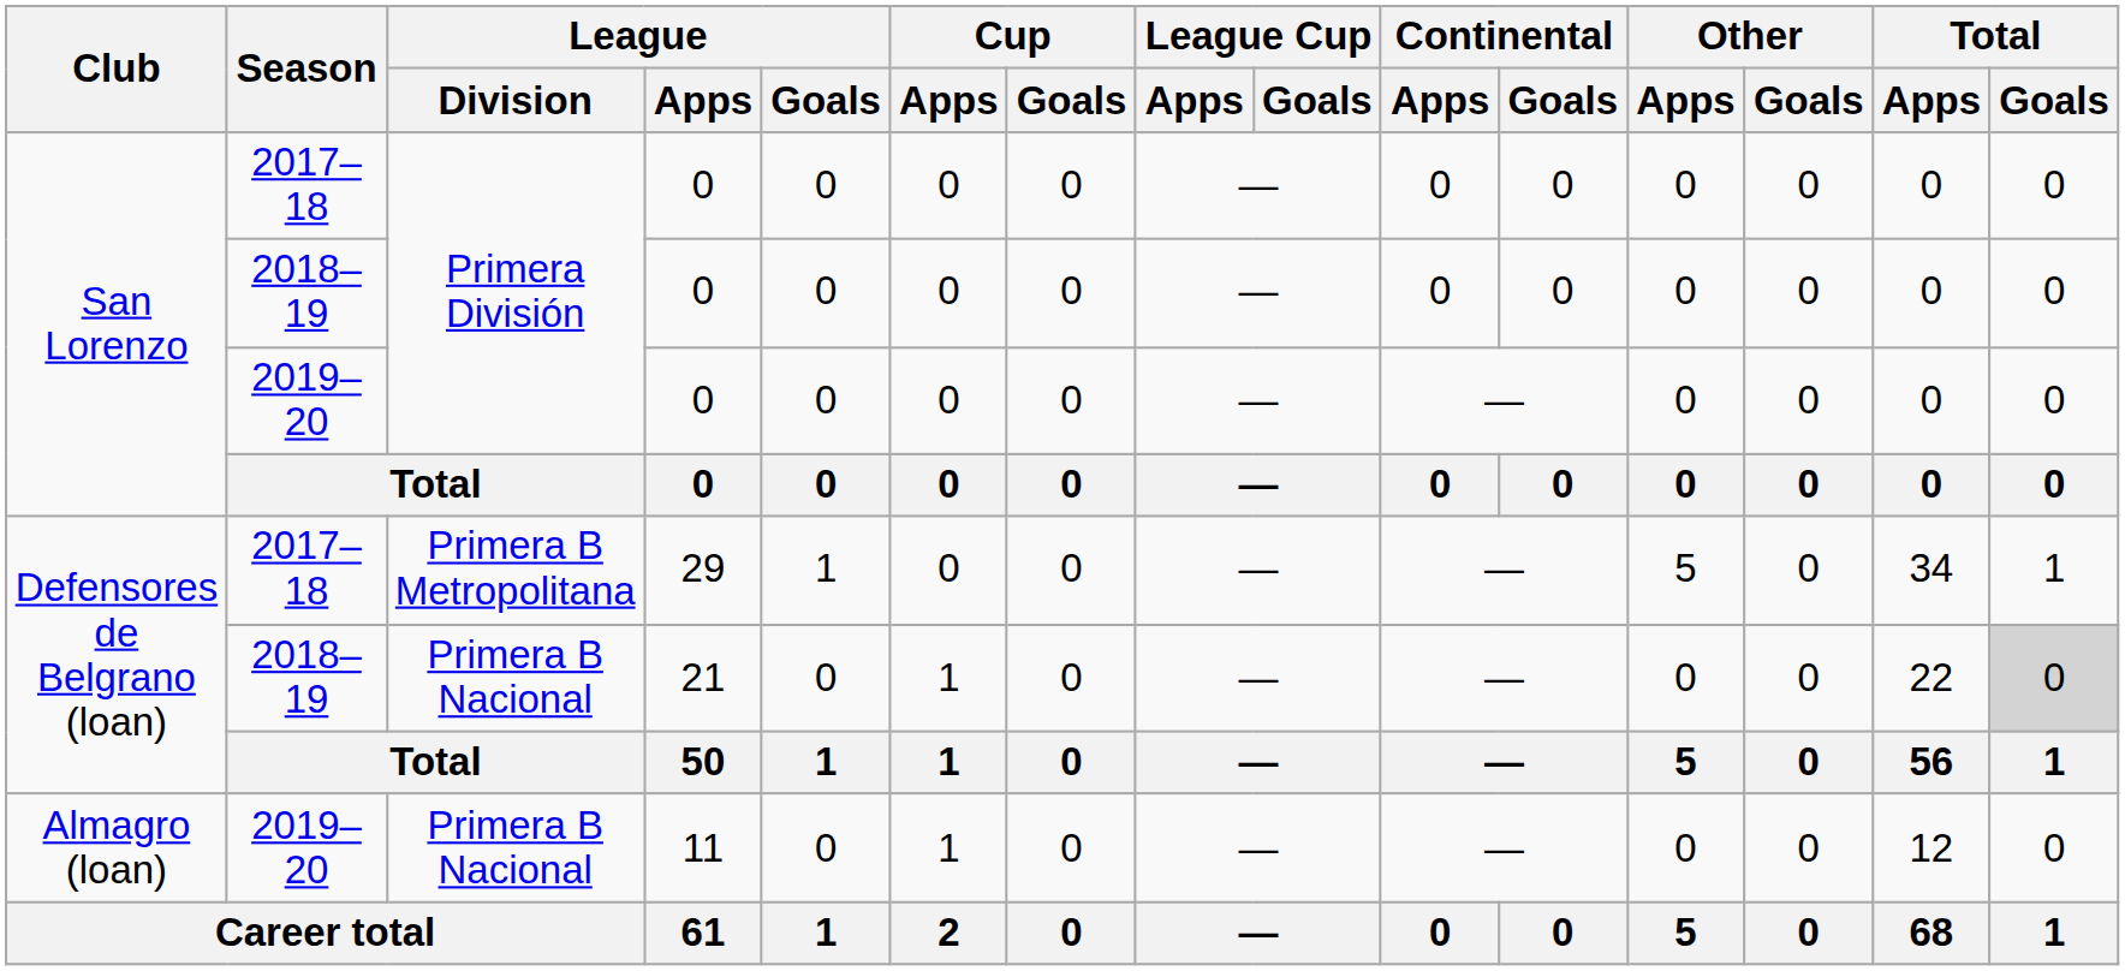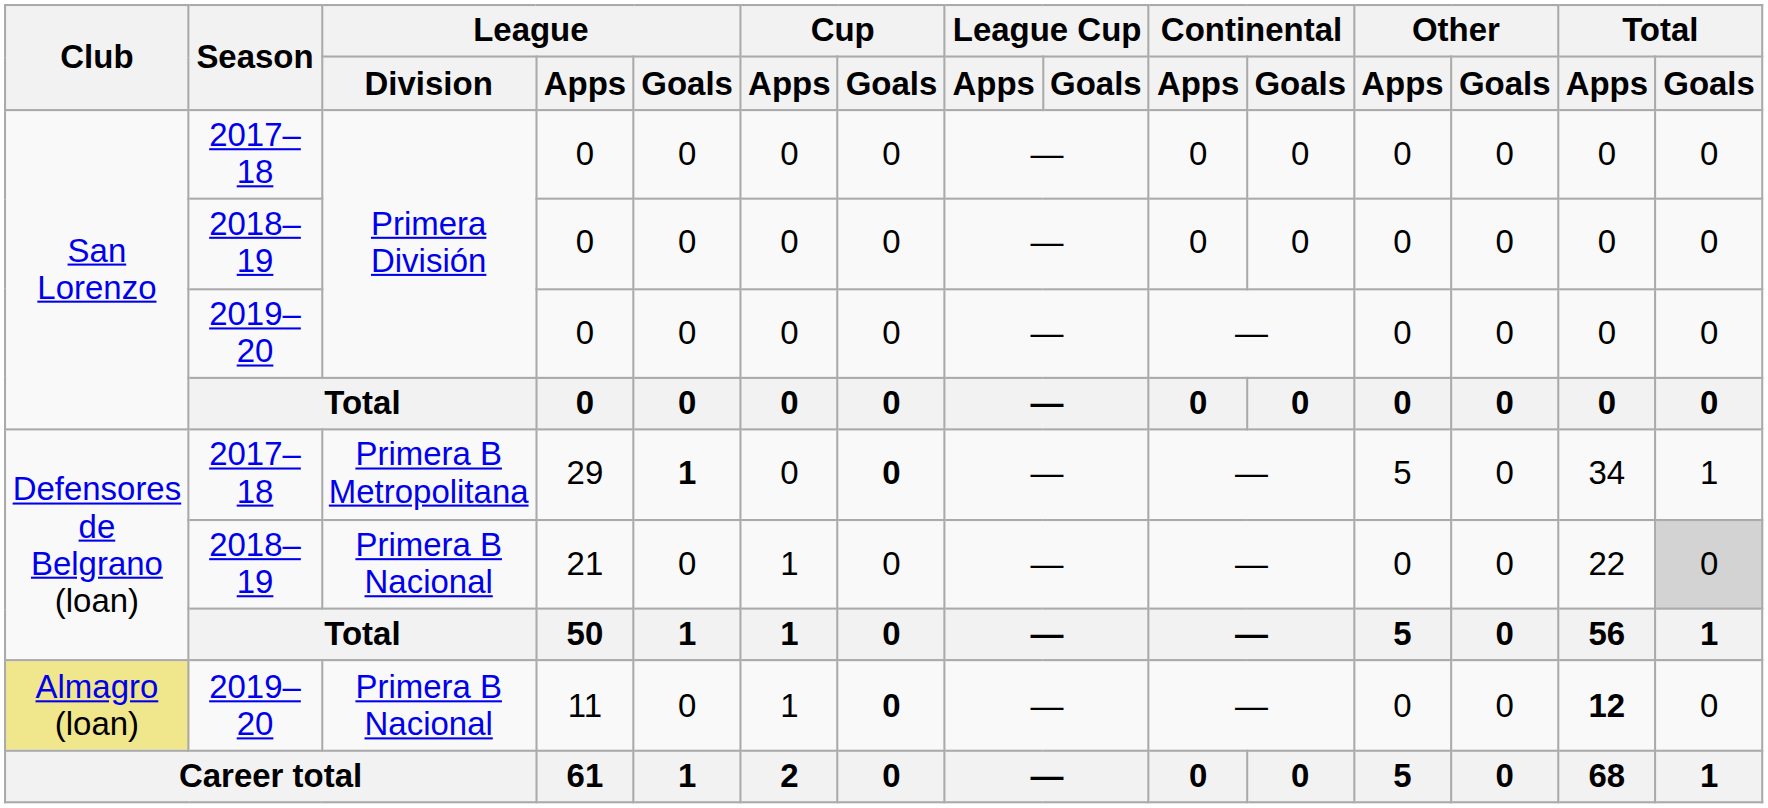29 | League / Goals: normal -> bold
29 | Cup / Goals: normal -> bold
11 | Club: no background -> khaki background
11 | Cup / Goals: normal -> bold
11 | Total / Apps: normal -> bold
